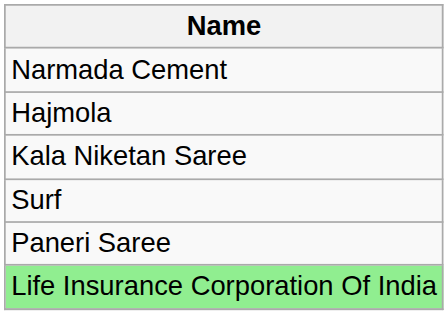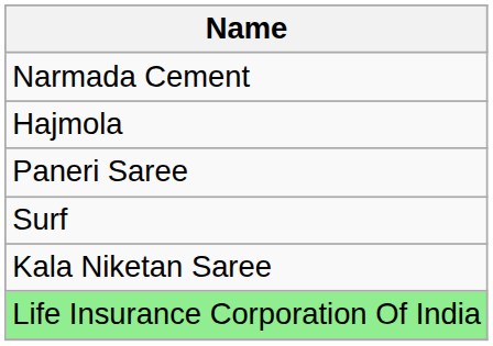row 4 | column 1: Kala Niketan Saree -> Paneri Saree
row 6 | column 1: Paneri Saree -> Kala Niketan Saree
